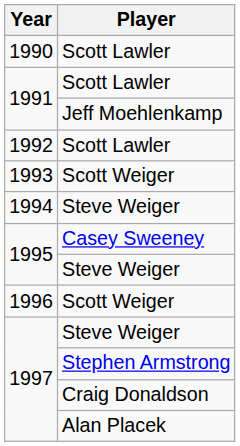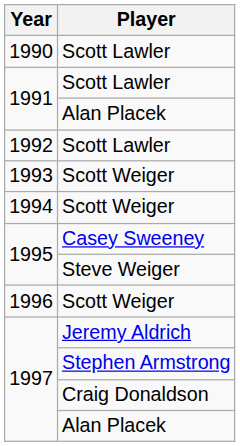row 4 | Player: Jeff Moehlenkamp -> Alan Placek
row 7 | Player: Steve Weiger -> Scott Weiger
row 11 | Player: Steve Weiger -> Jeremy Aldrich
